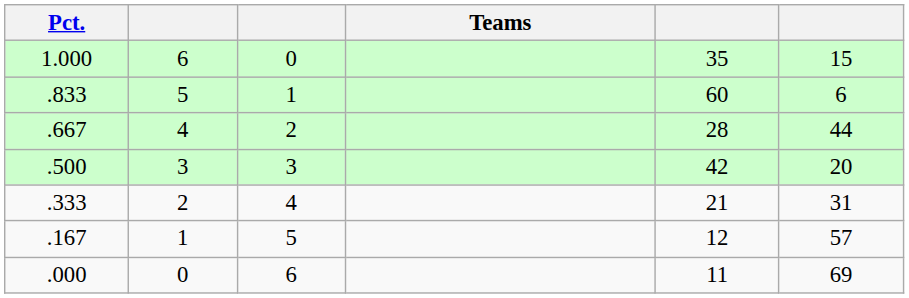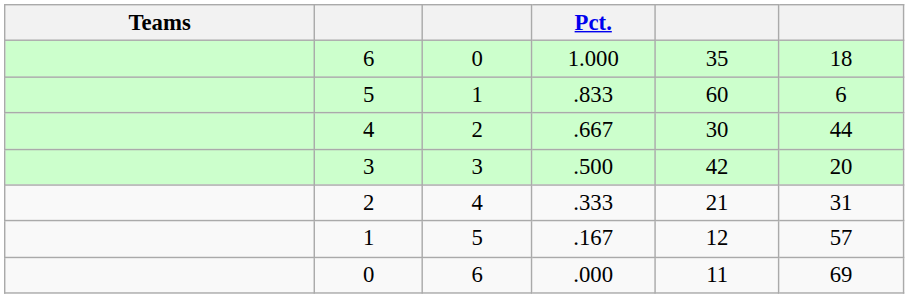columns swapped: Teams <-> Pct.
row 2 | column 6: 15 -> 18
row 4 | column 5: 28 -> 30
